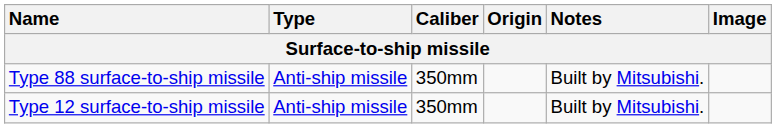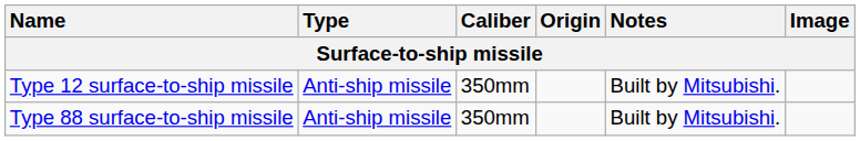rows swapped: Type 12 surface-to-ship missile <-> Type 88 surface-to-ship missile
